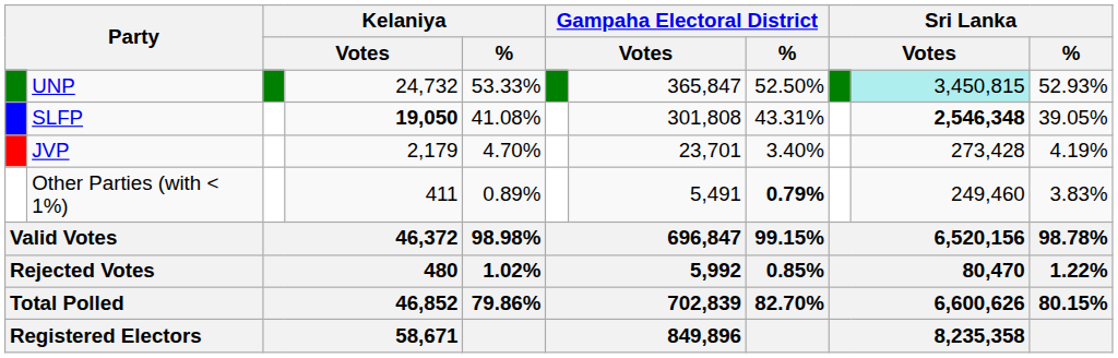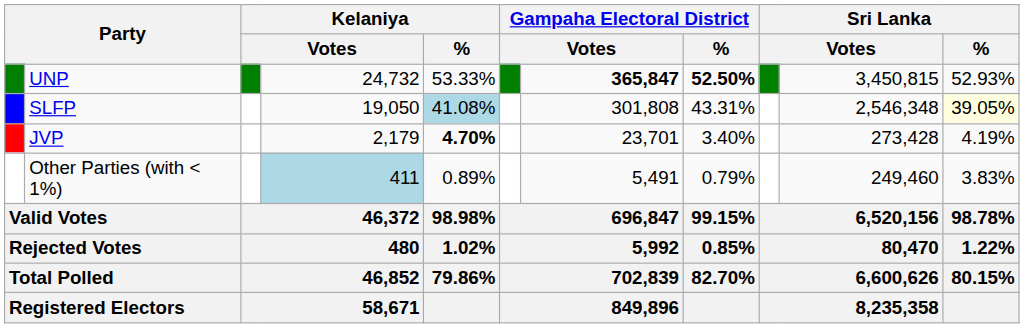UNP | column 7: normal -> bold
UNP | Gampaha Electoral District / %: normal -> bold
UNP | column 10: paleturquoise background -> no background
SLFP | column 4: bold -> normal
SLFP | Kelaniya / %: no background -> lightblue background
SLFP | column 10: bold -> normal
SLFP | Sri Lanka / %: no background -> lightyellow background
JVP | Kelaniya / %: normal -> bold
Other Parties (with < 1%) | column 4: no background -> lightblue background
Other Parties (with < 1%) | Gampaha Electoral District / %: bold -> normal
